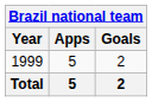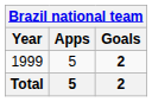1999 | Goals: normal -> bold
